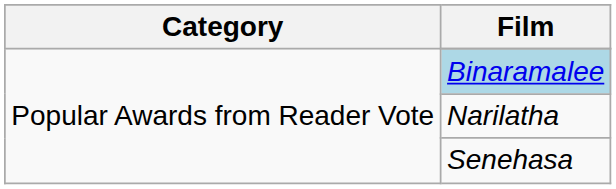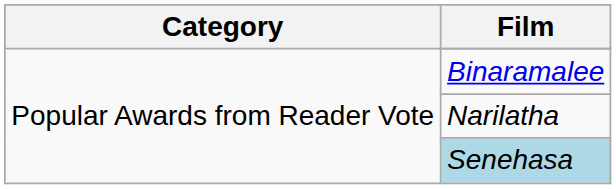Binaramalee | Film: lightblue background -> no background
Senehasa | Film: no background -> lightblue background
